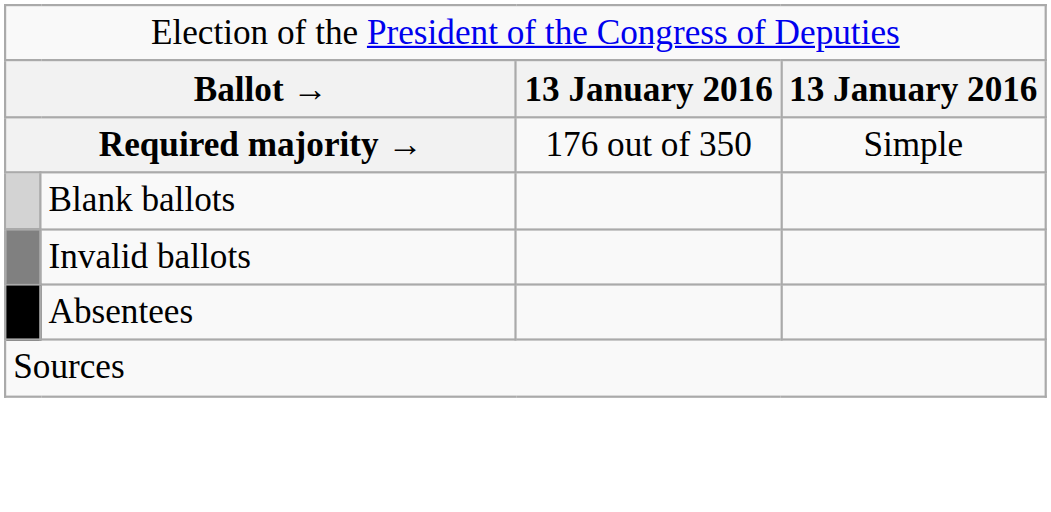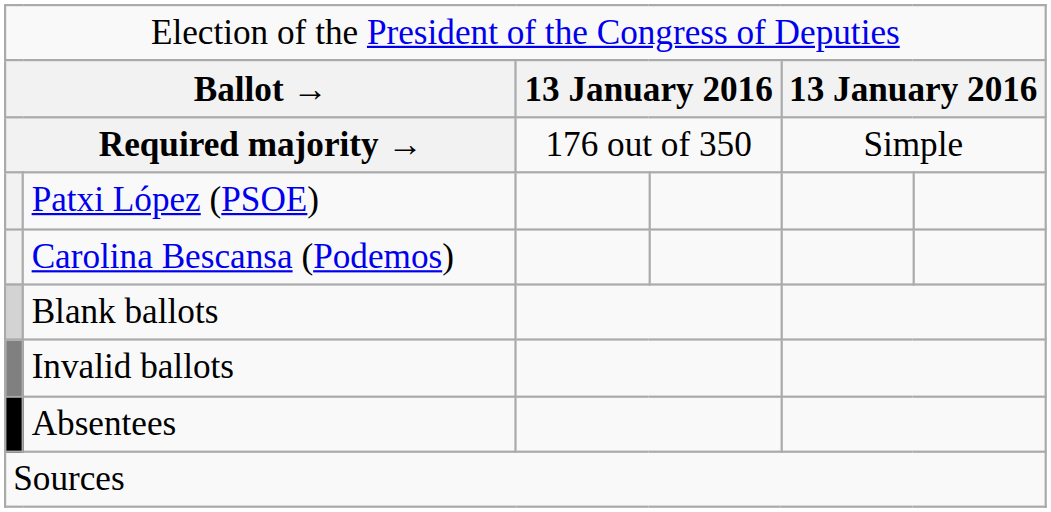+ row: Patxi López (PSOE)
+ row: Carolina Bescansa (Podemos)
